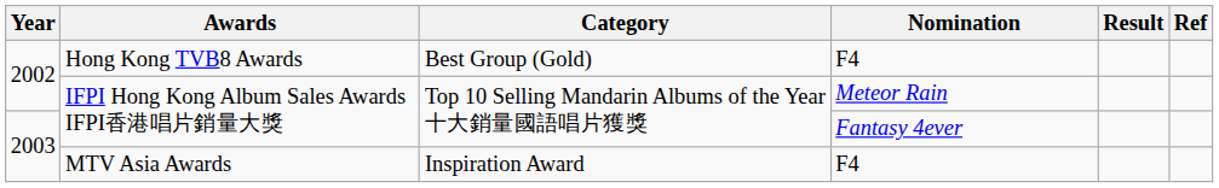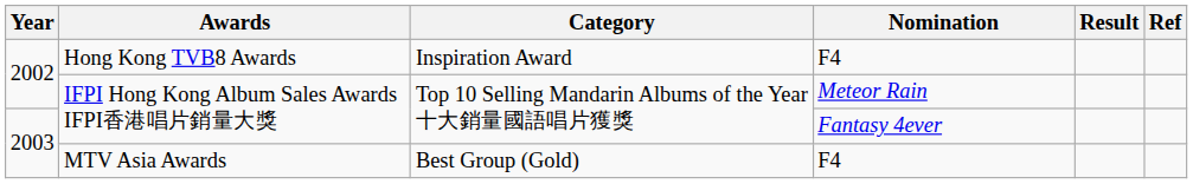Hong Kong TVB8 Awards | Category: Best Group (Gold) -> Inspiration Award
MTV Asia Awards | Category: Inspiration Award -> Best Group (Gold)
